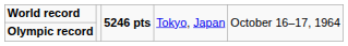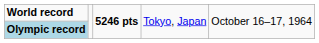Olympic record | column 1: no background -> lightblue background
